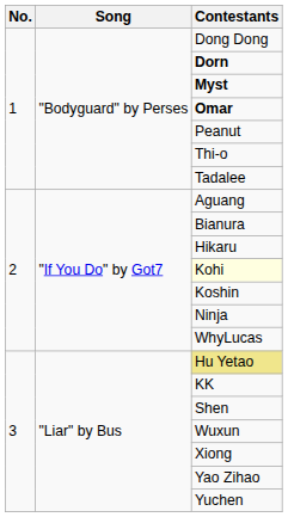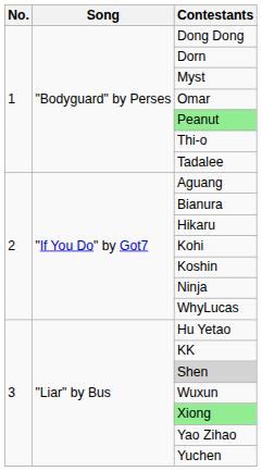Dorn | Contestants: bold -> normal
Myst | Contestants: bold -> normal
Omar | Contestants: bold -> normal
Peanut | Contestants: no background -> lightgreen background
Kohi | Contestants: lightyellow background -> no background
Hu Yetao | Contestants: khaki background -> no background
Shen | Contestants: no background -> lightgrey background
Xiong | Contestants: no background -> lightgreen background
